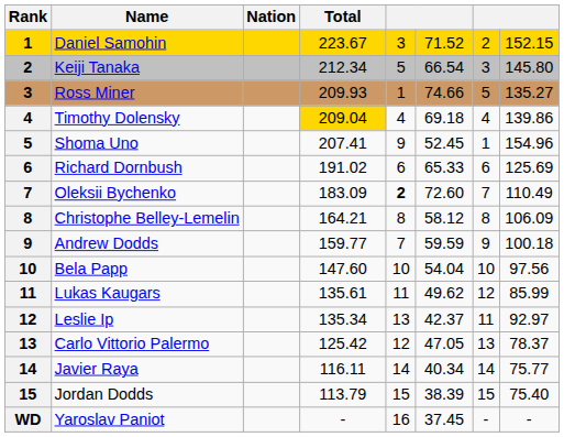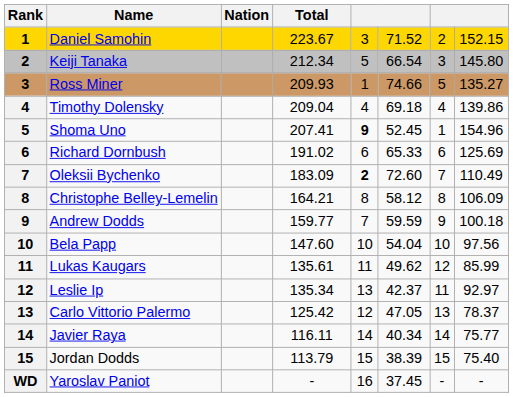Timothy Dolensky | Total: gold background -> no background
Shoma Uno | column 5: normal -> bold
